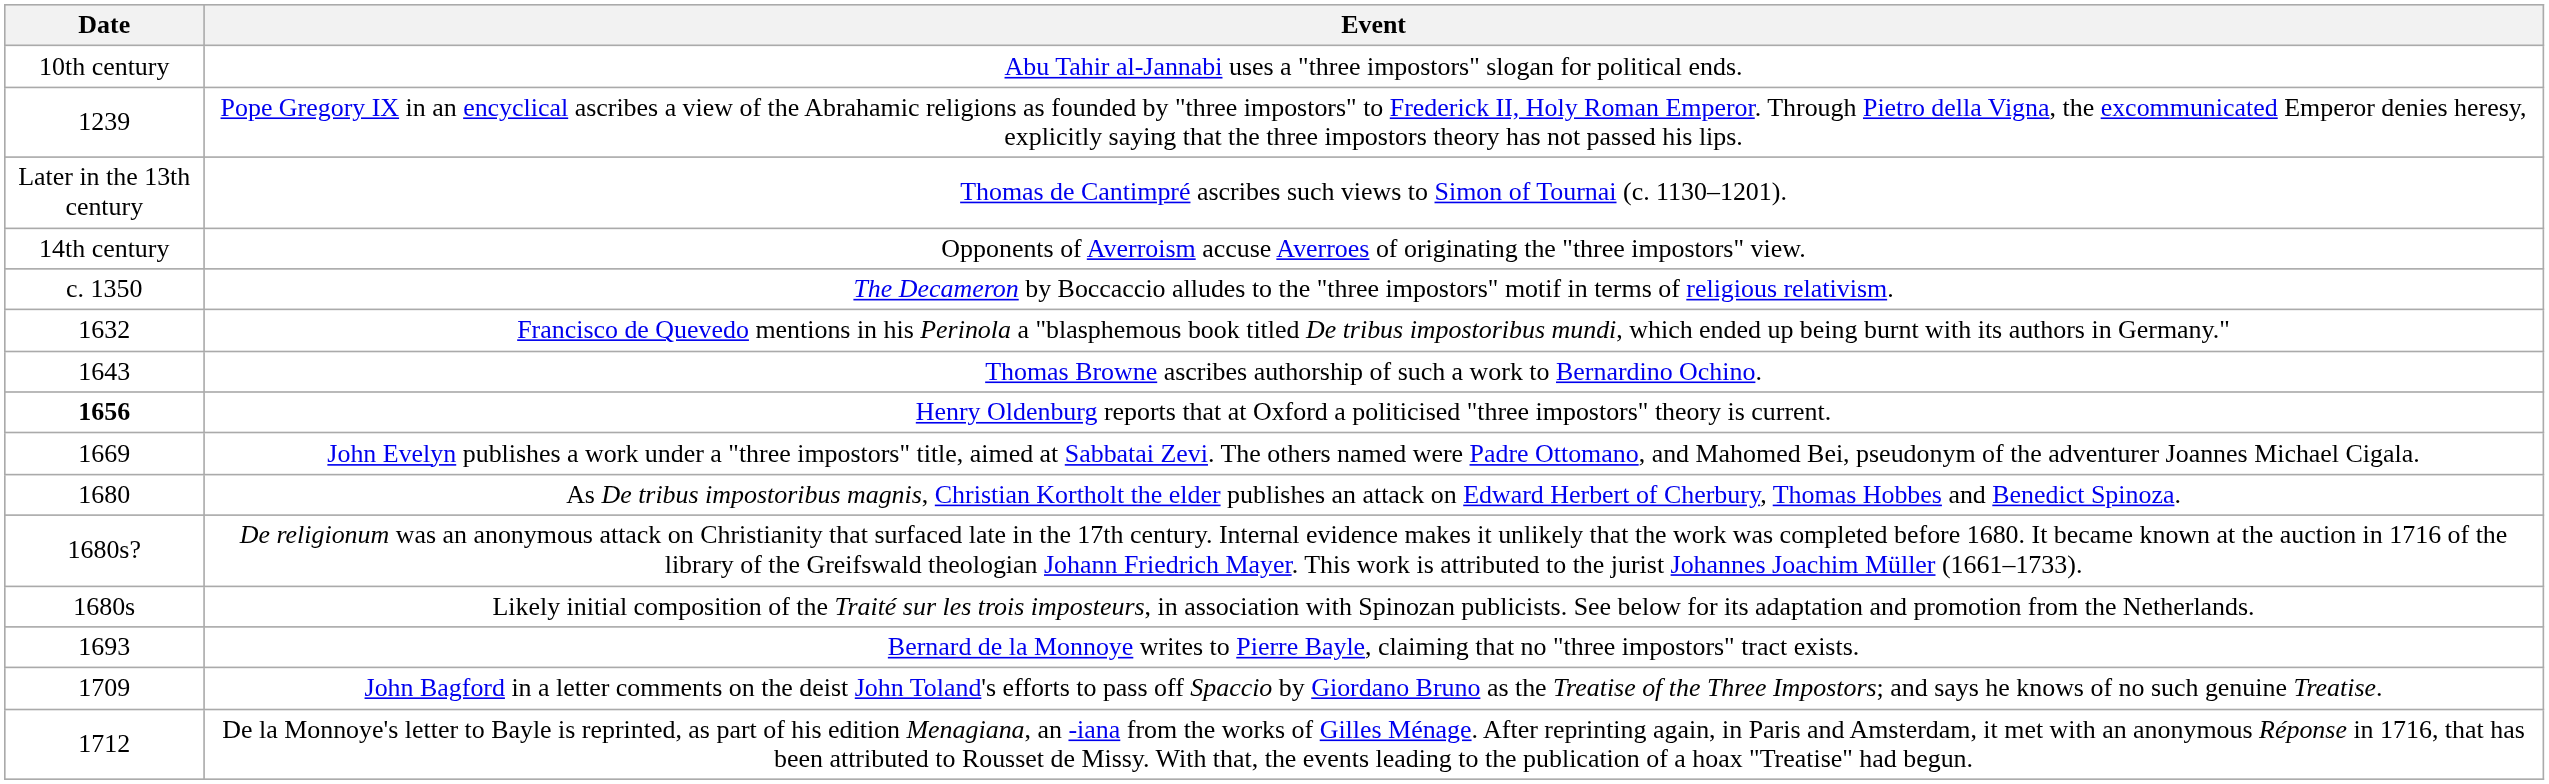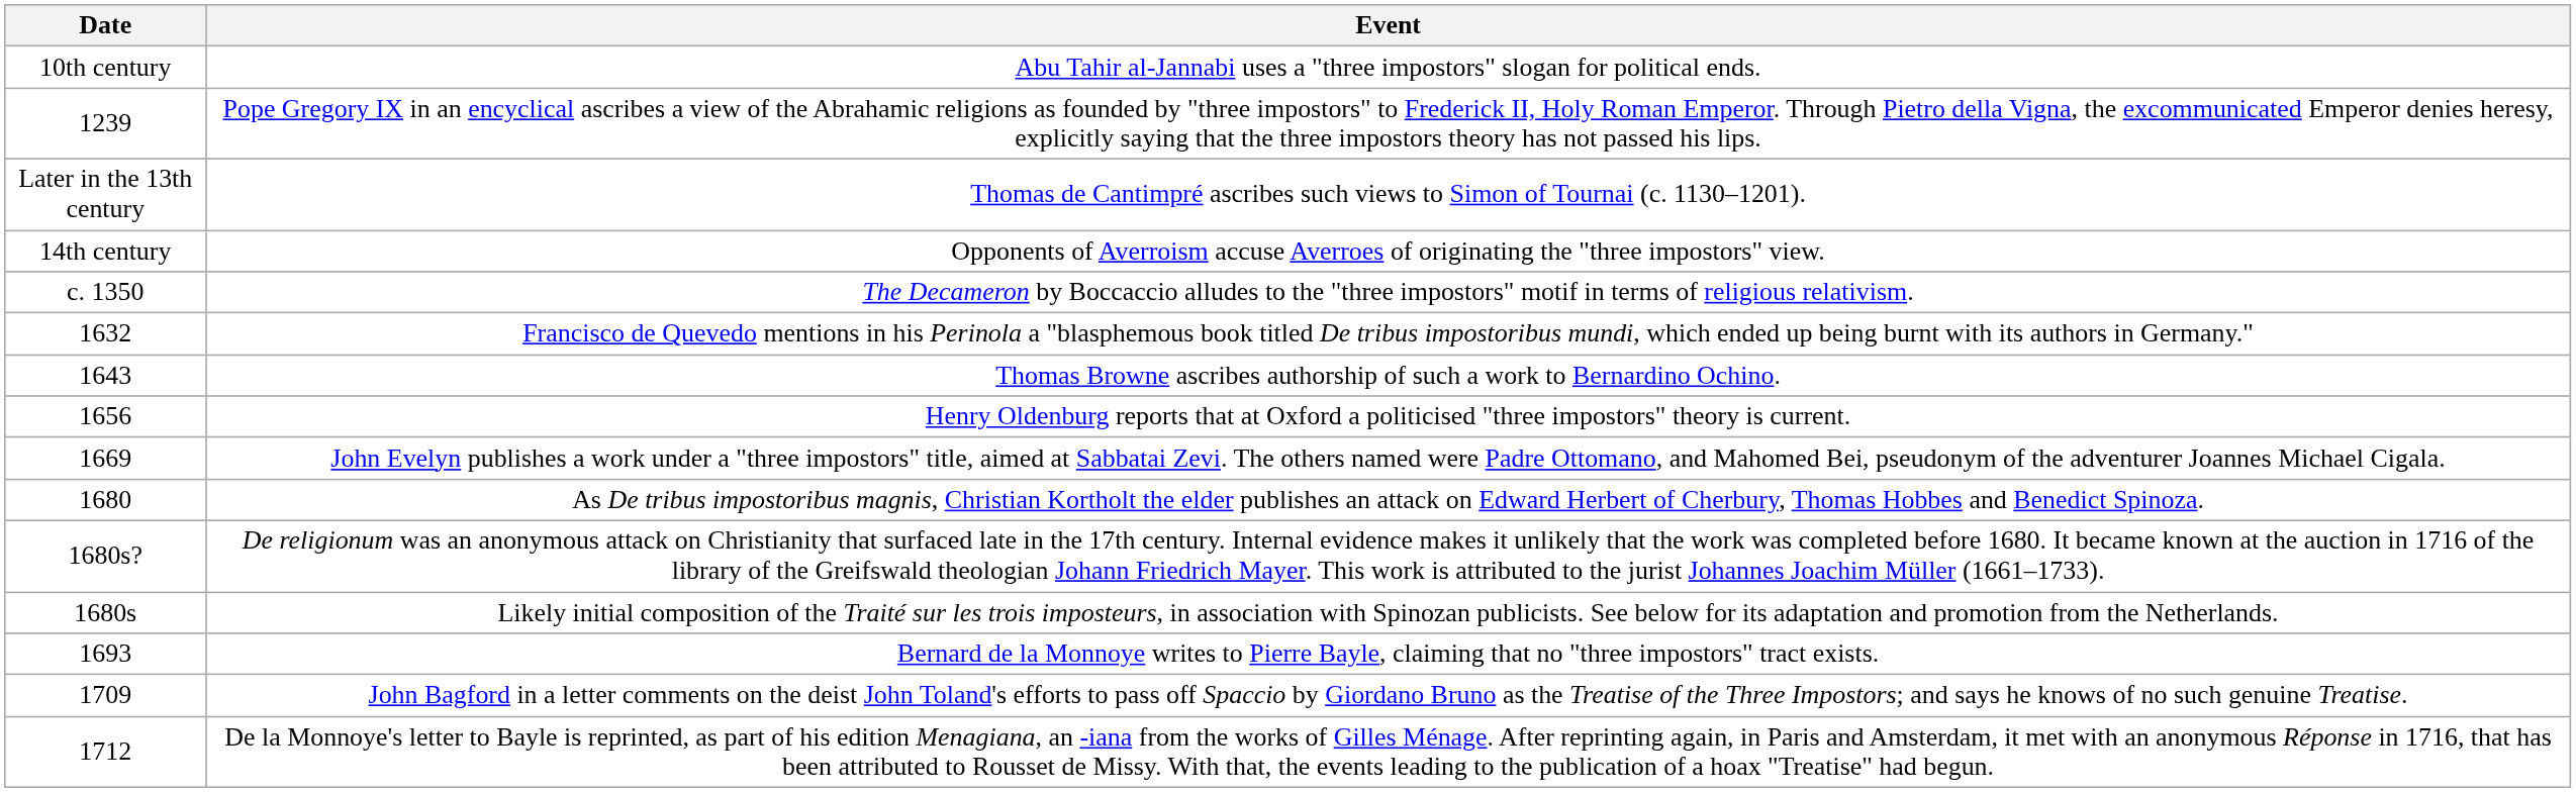row 9 | Date: bold -> normal
